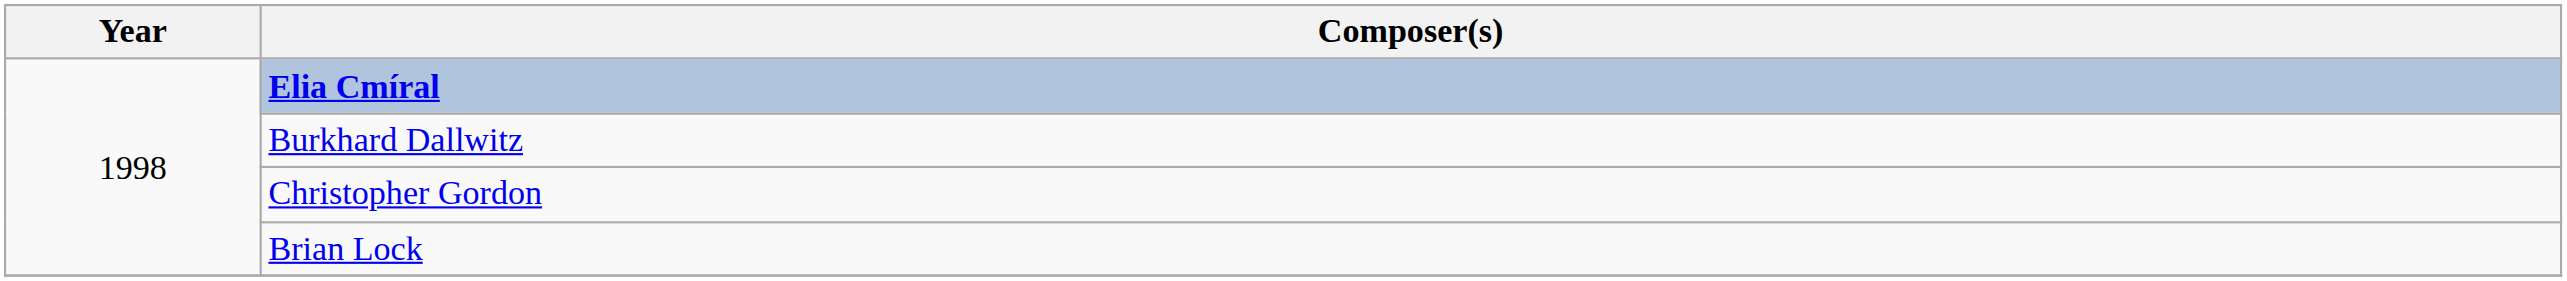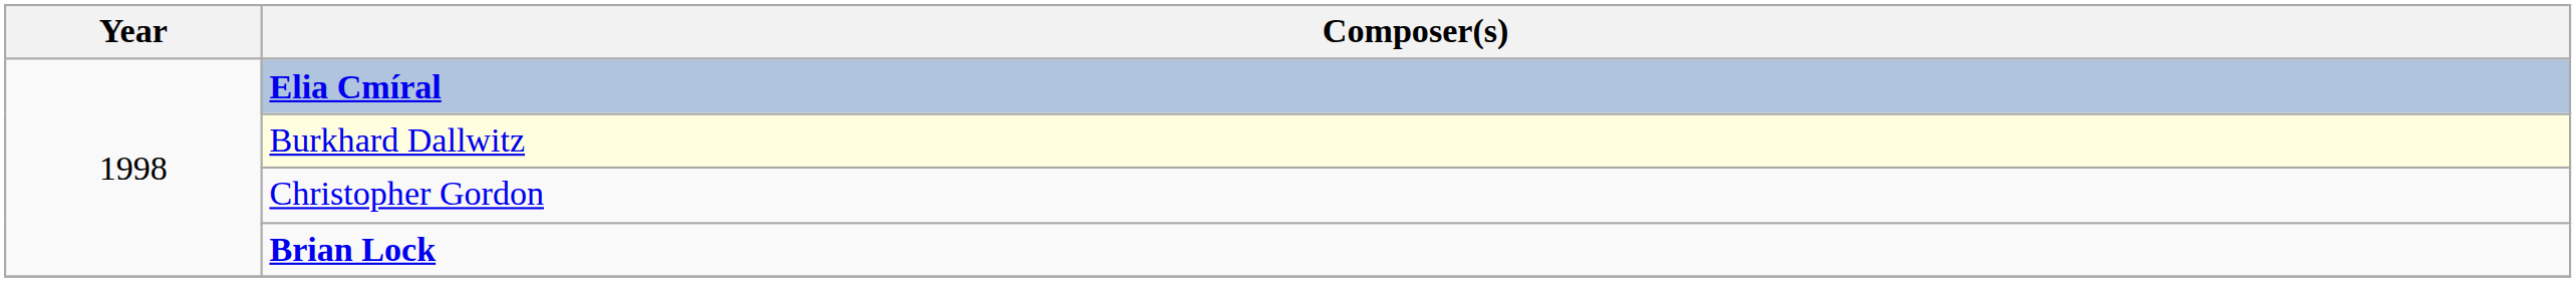Burkhard Dallwitz | Composer(s): no background -> lightyellow background
Brian Lock | Composer(s): normal -> bold
